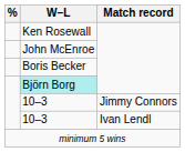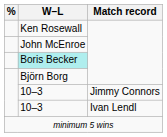Boris Becker | W–L: no background -> paleturquoise background
Björn Borg | W–L: paleturquoise background -> no background
